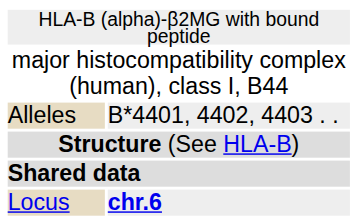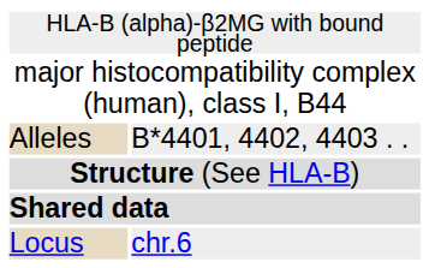Locus | column 2: bold -> normal
